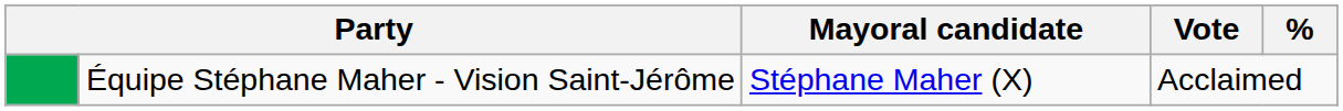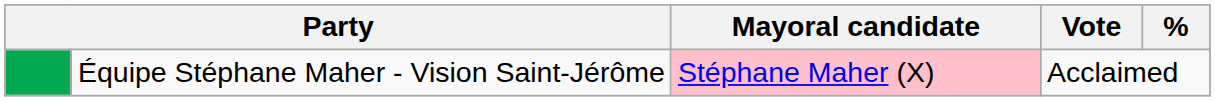Équipe Stéphane Maher - Vision Saint-Jérôme | Mayoral candidate: no background -> pink background
